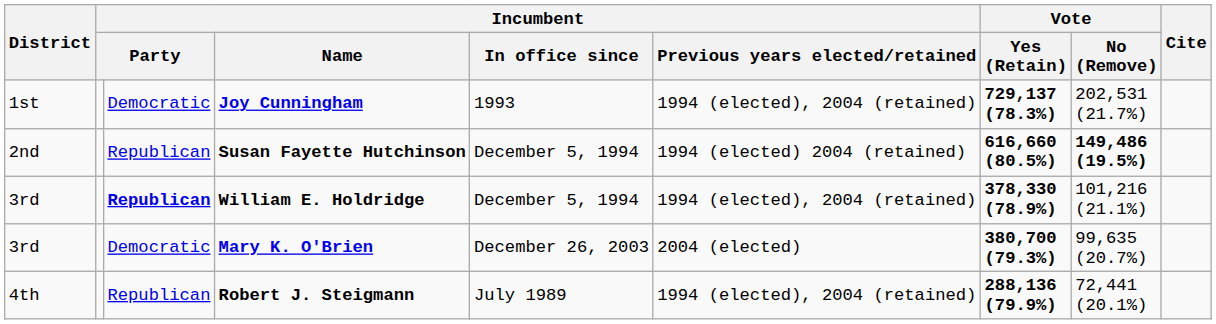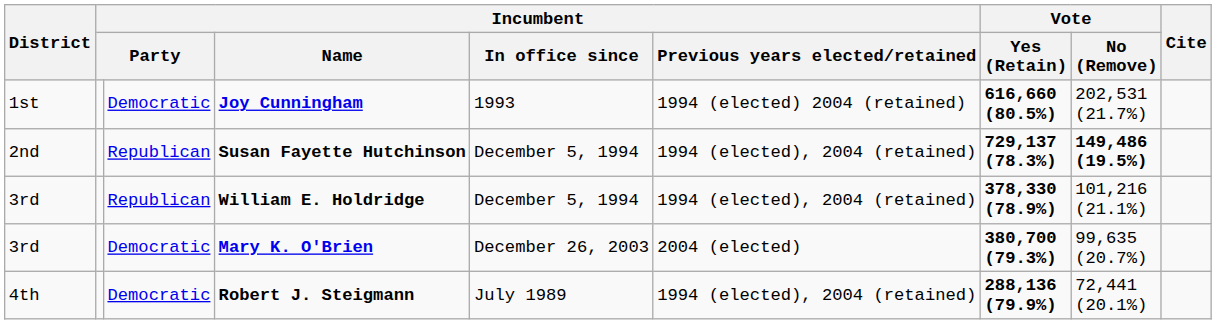Joy Cunningham | Incumbent / Previous years elected/retained: 1994 (elected), 2004 (retained) -> 1994 (elected) 2004 (retained)
Joy Cunningham | Vote / Yes (Retain): 729,137 (78.3%) -> 616,660 (80.5%)
Susan Fayette Hutchinson | Incumbent / Previous years elected/retained: 1994 (elected) 2004 (retained) -> 1994 (elected), 2004 (retained)
Susan Fayette Hutchinson | Vote / Yes (Retain): 616,660 (80.5%) -> 729,137 (78.3%)
William E. Holdridge | column 3: bold -> normal
Robert J. Steigmann | column 3: Republican -> Democratic
